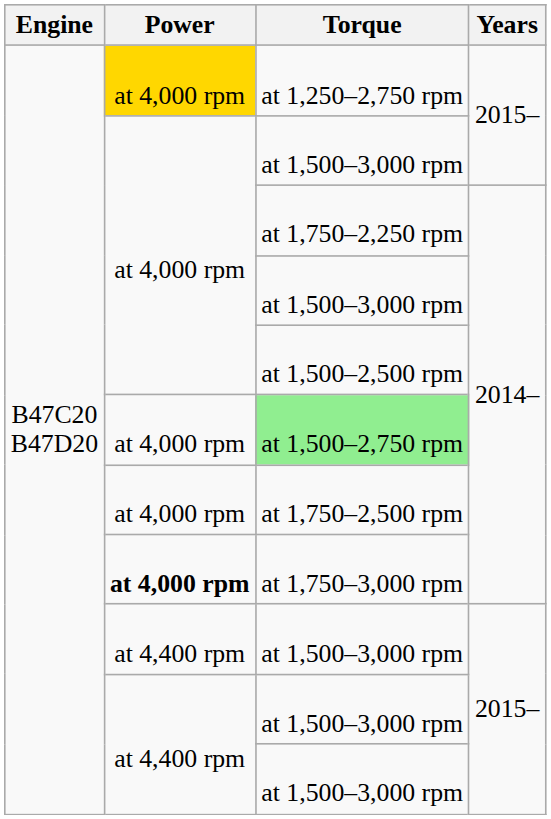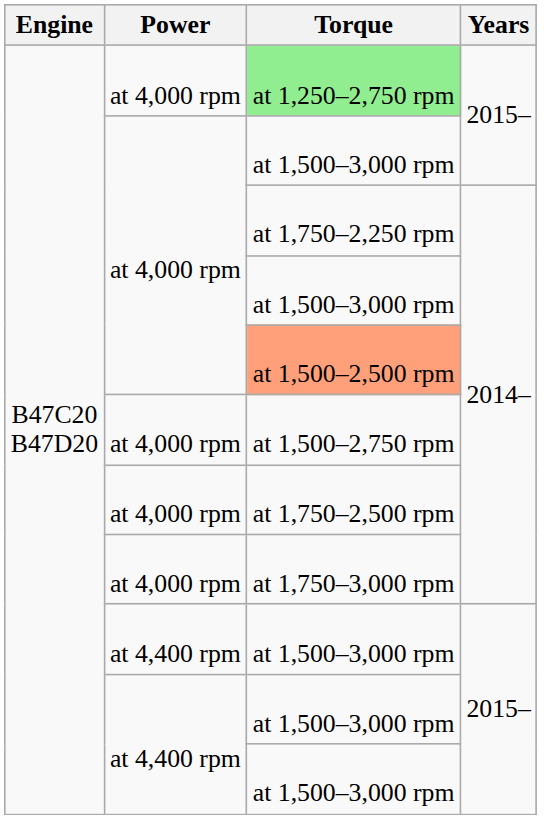at 1,250–2,750 rpm | Power: gold background -> no background
at 1,250–2,750 rpm | Torque: no background -> lightgreen background
at 1,500–2,500 rpm | Torque: no background -> lightsalmon background
at 1,500–2,750 rpm | Torque: lightgreen background -> no background
at 1,750–3,000 rpm | Power: bold -> normal
